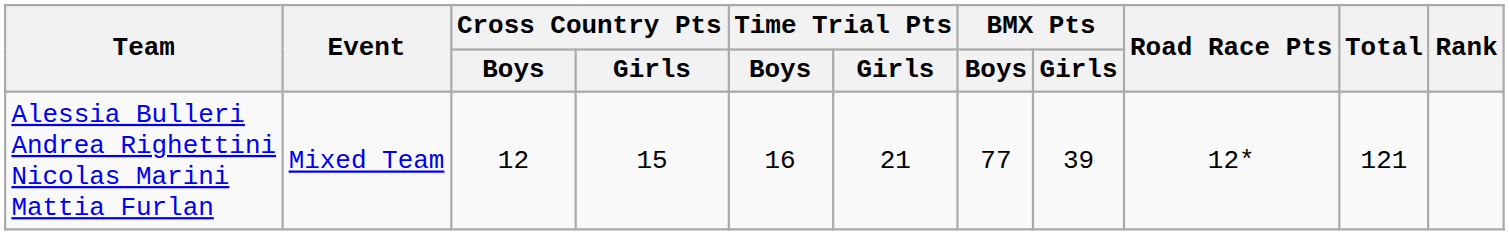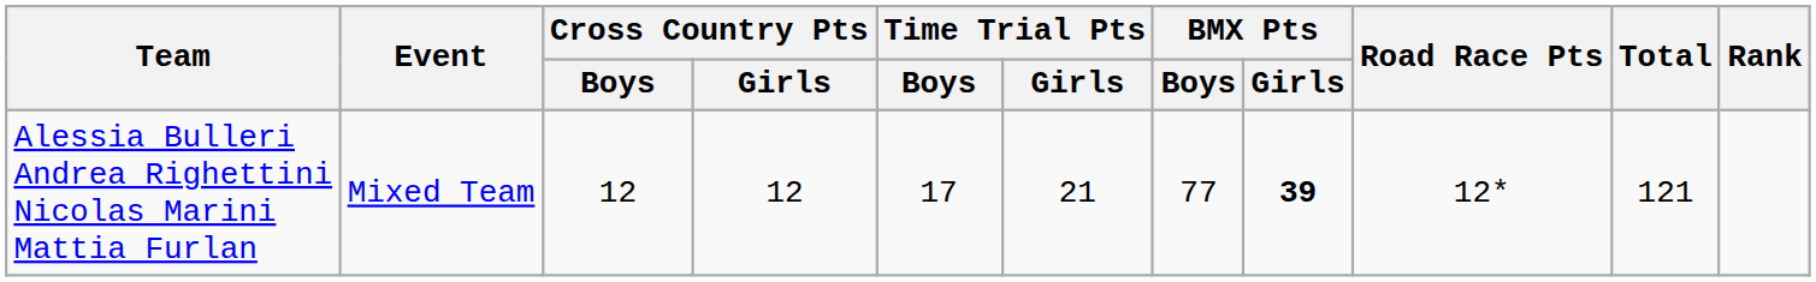row 3 | Cross Country Pts / Girls: 15 -> 12
row 3 | Time Trial Pts / Boys: 16 -> 17
row 3 | BMX Pts / Girls: normal -> bold
